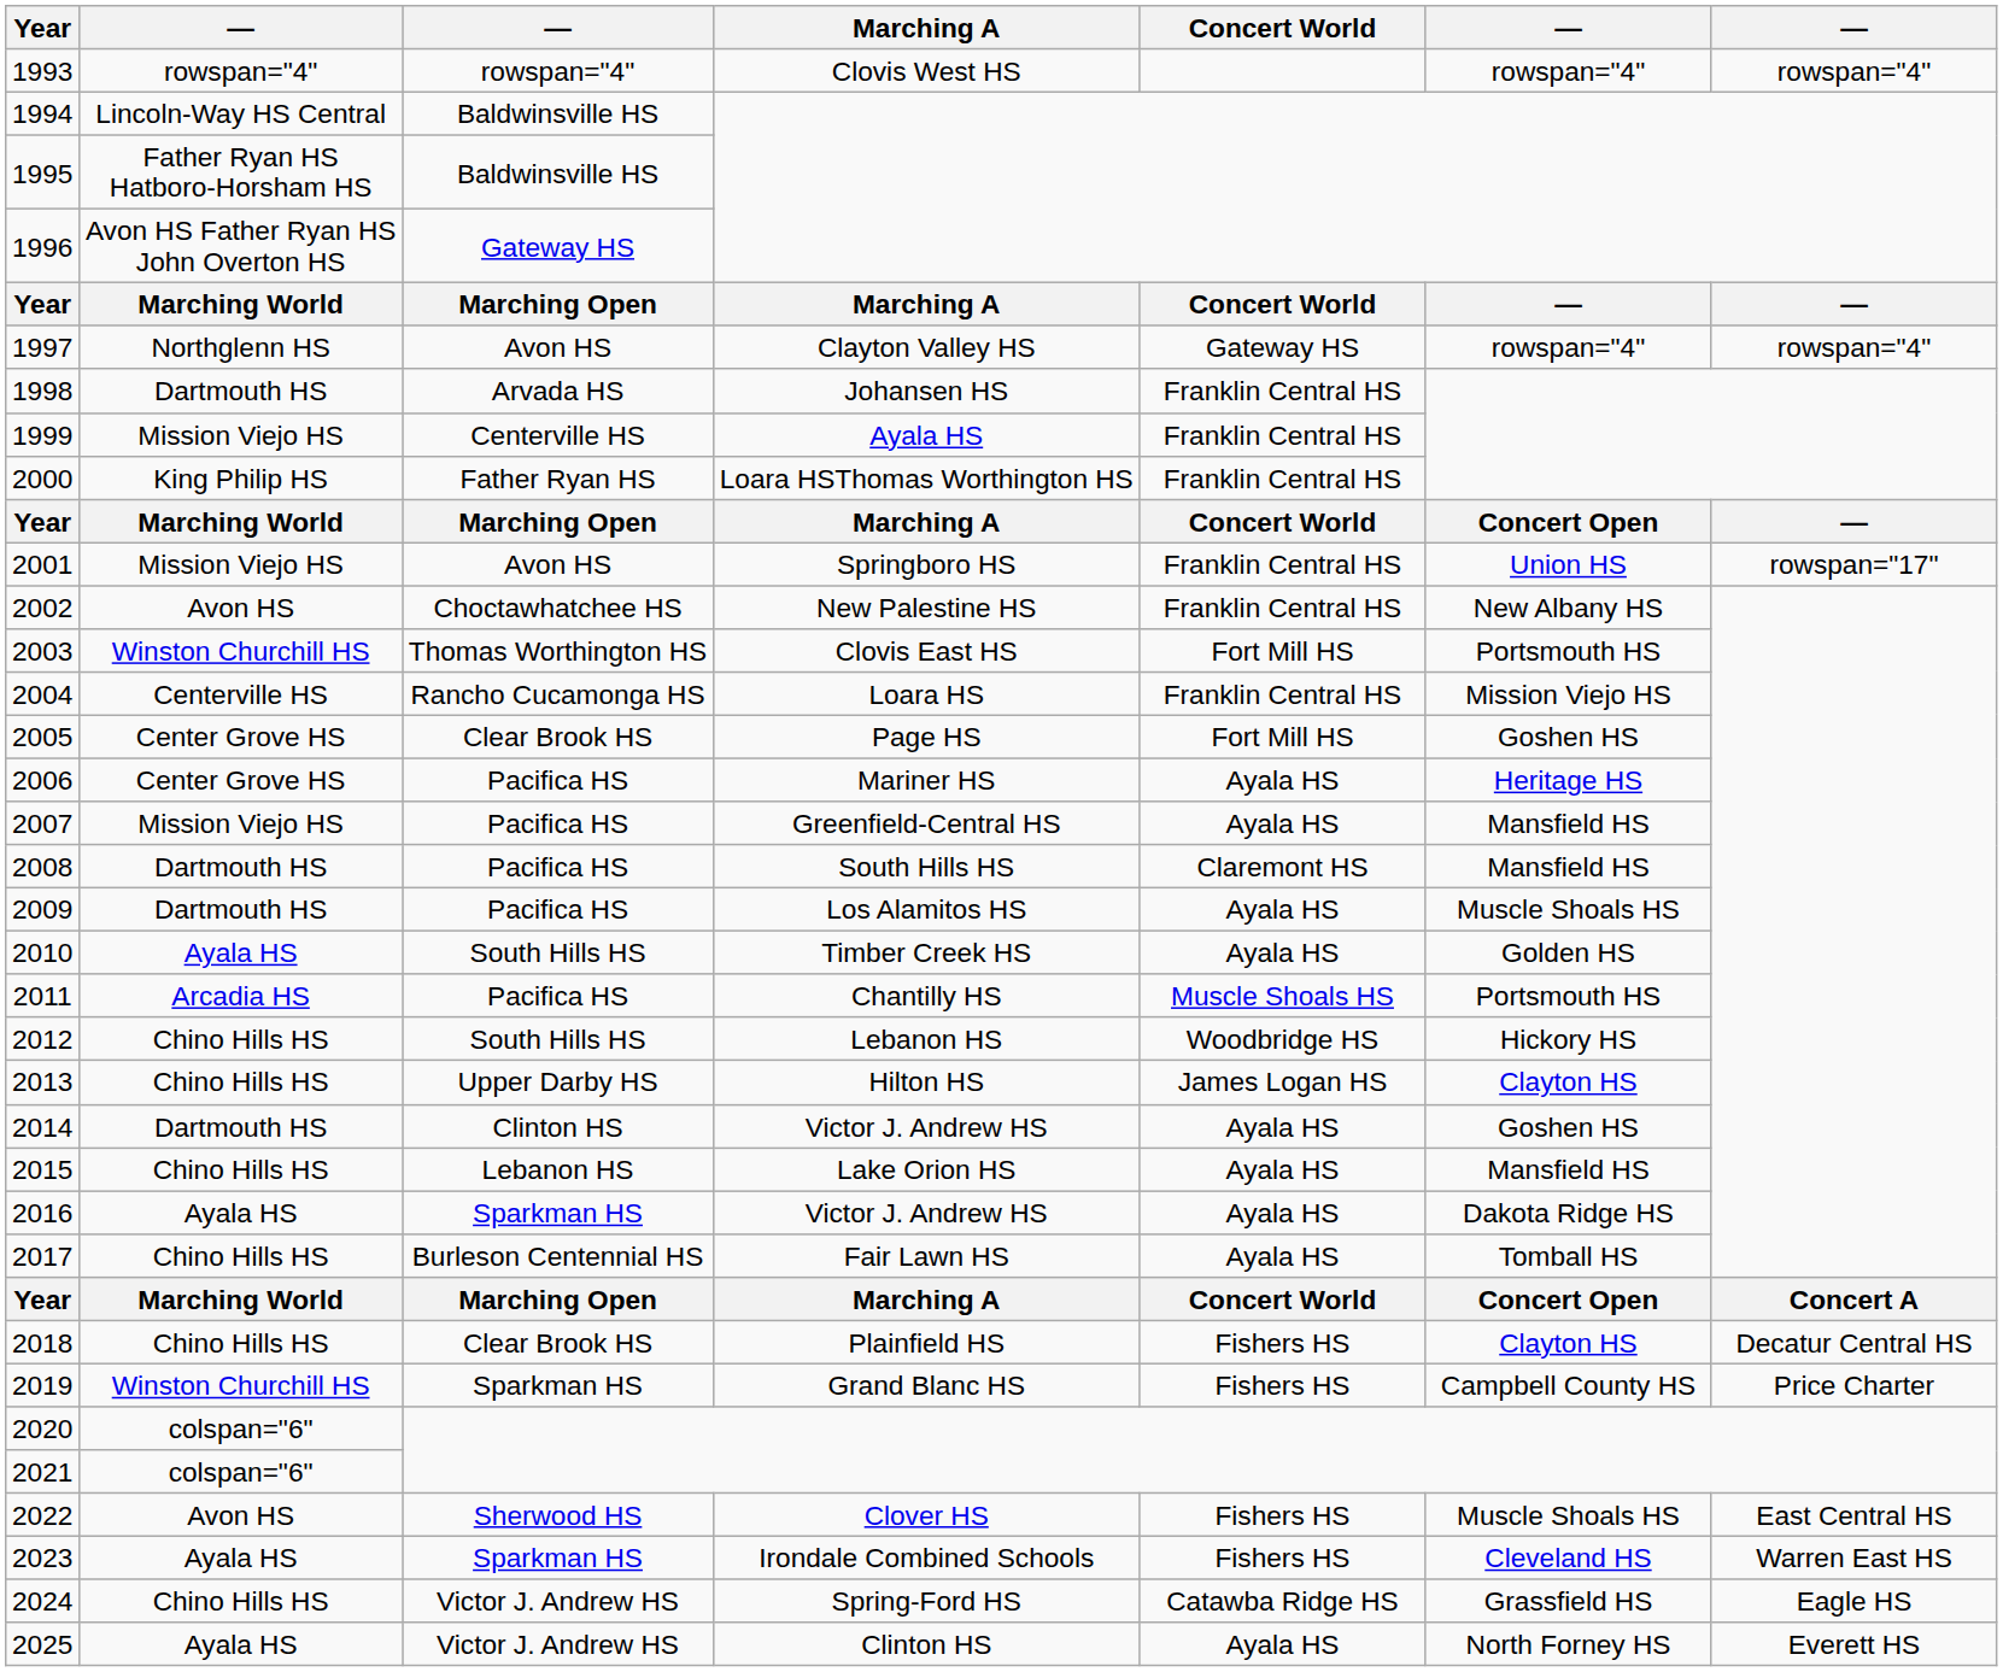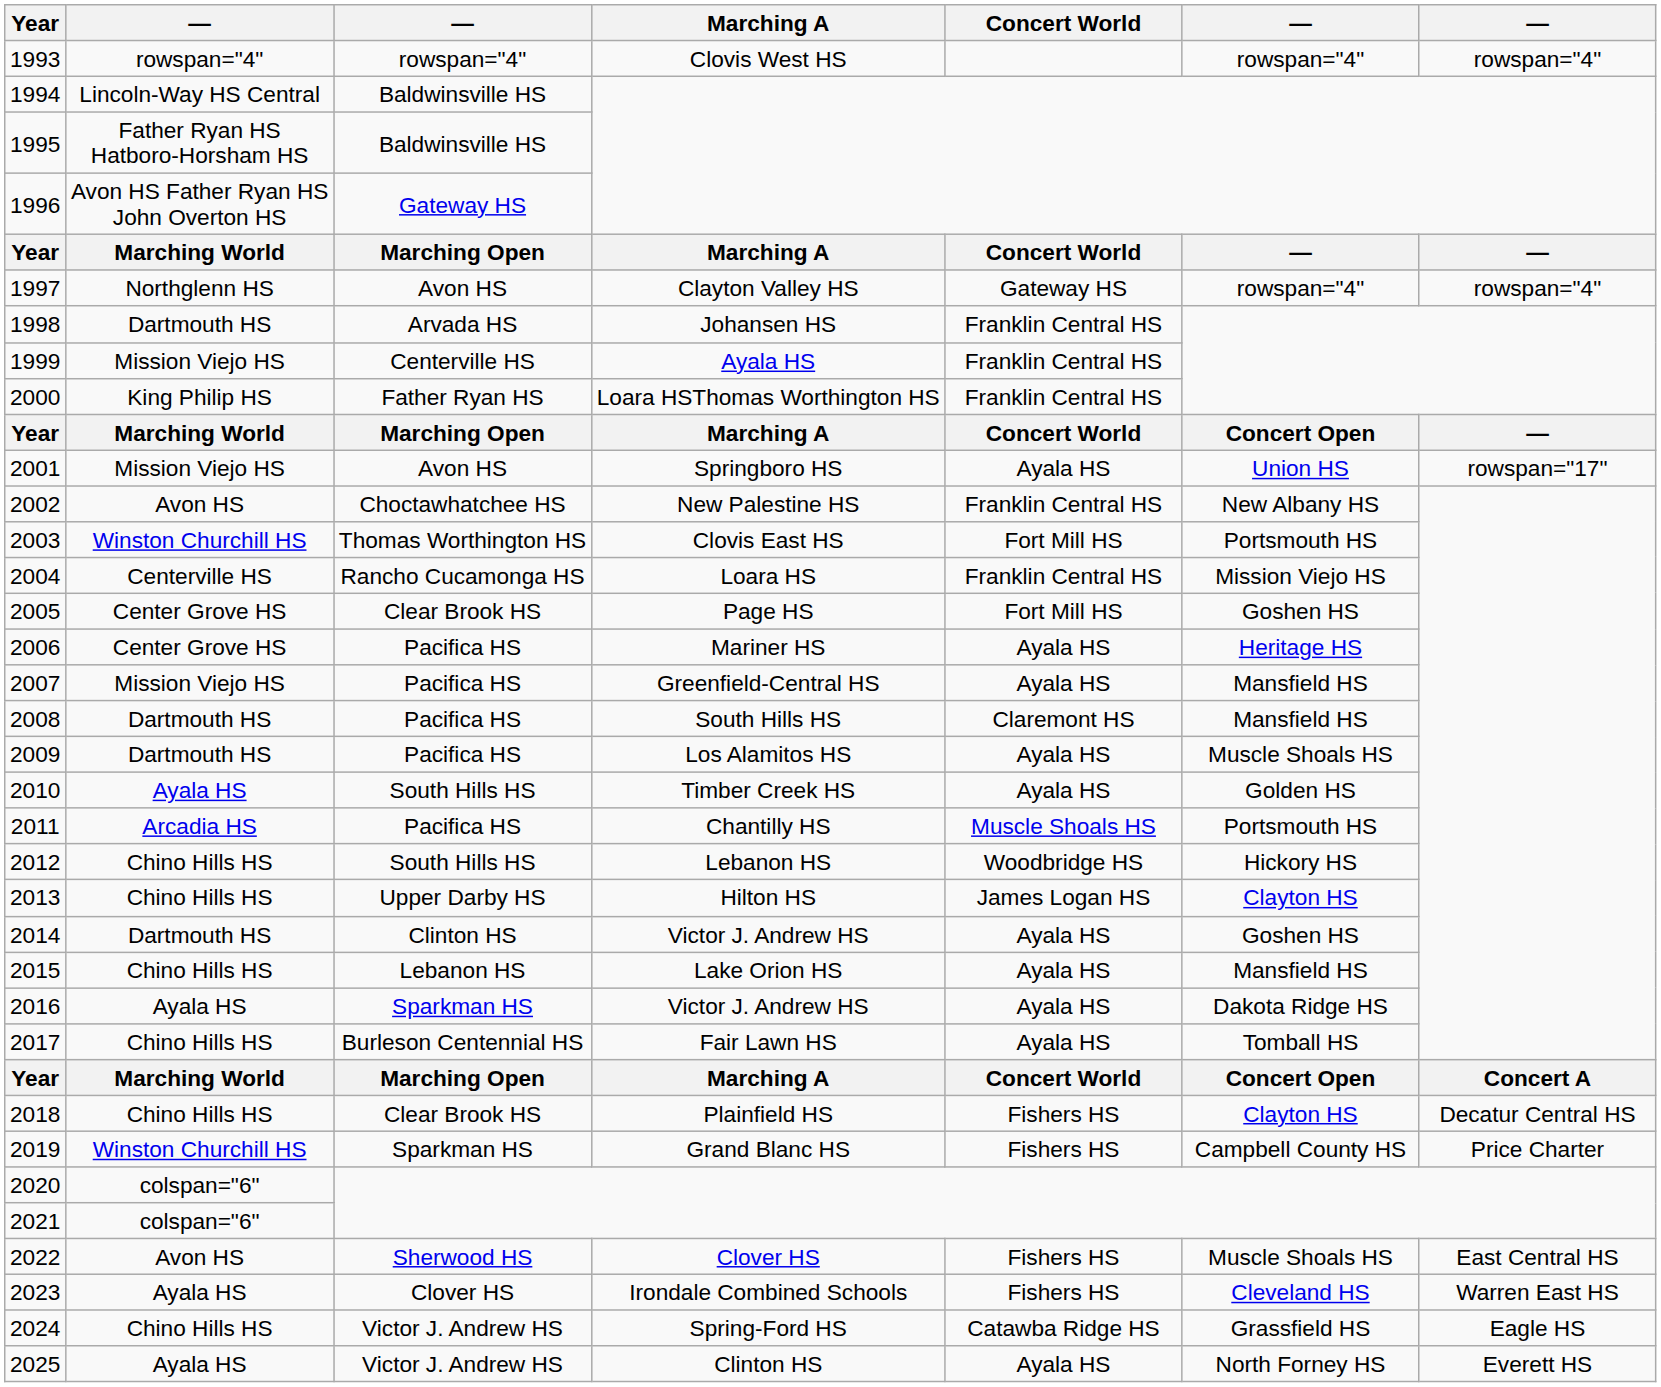2001 | Concert World: Franklin Central HS -> Ayala HS
2023 | column 3: Sparkman HS -> Clover HS
